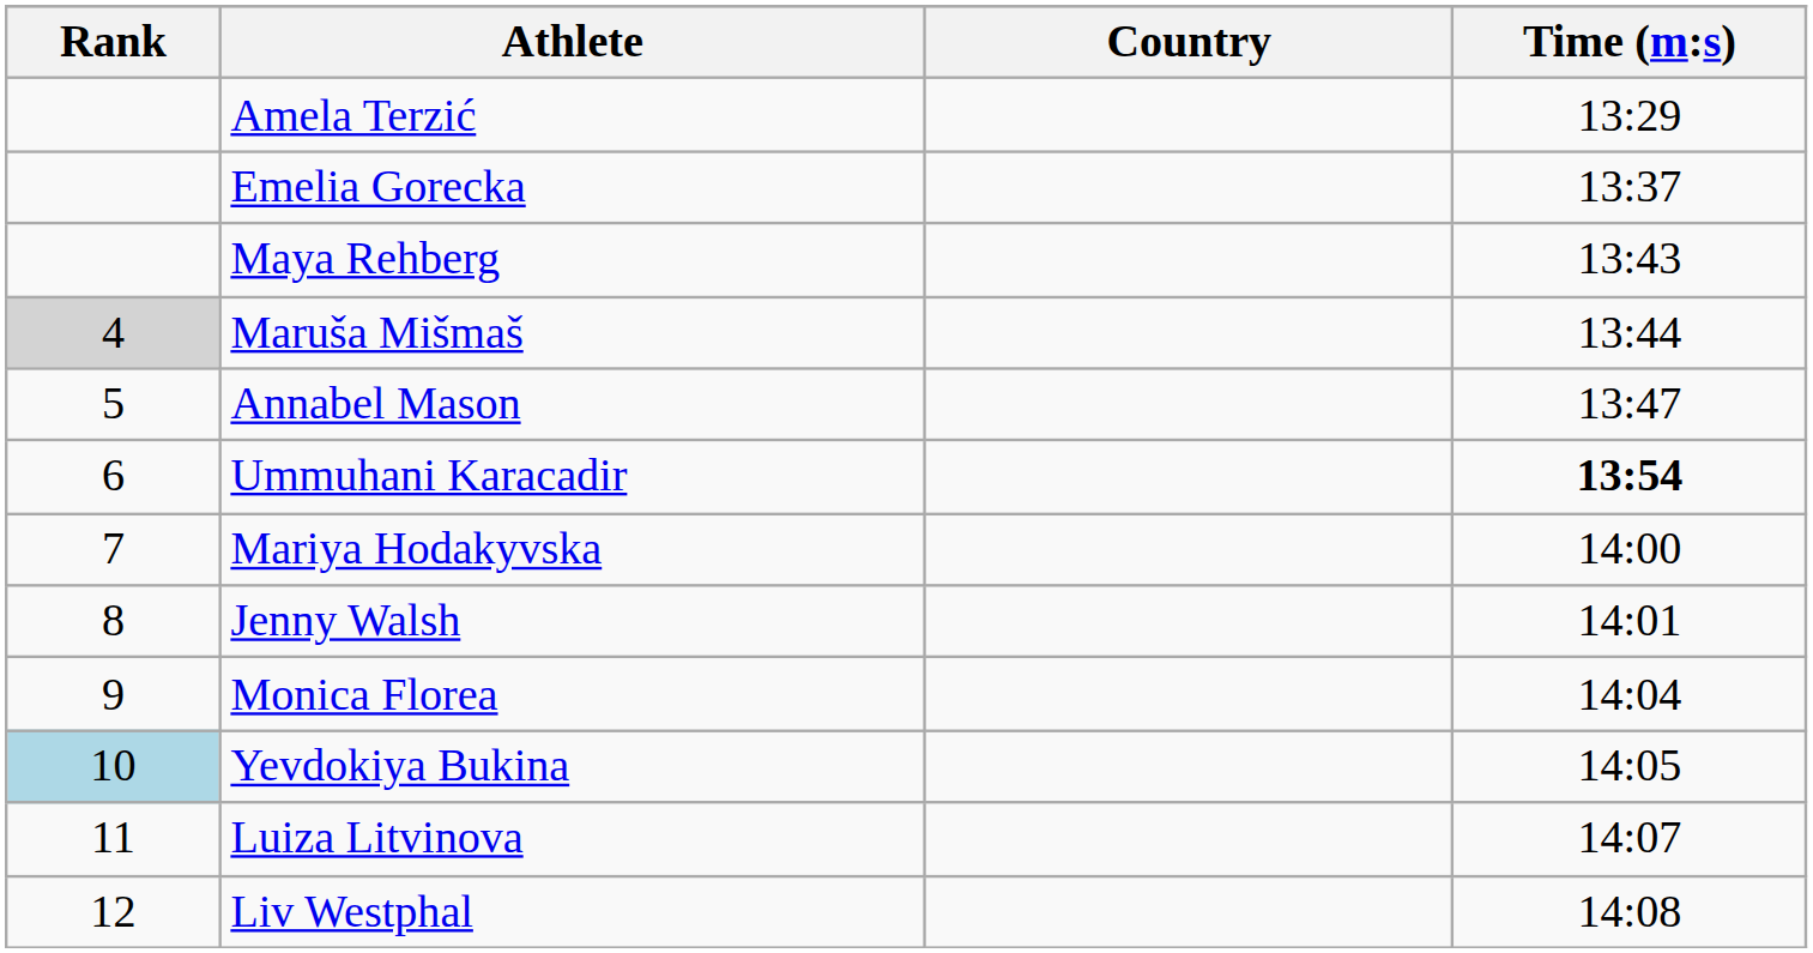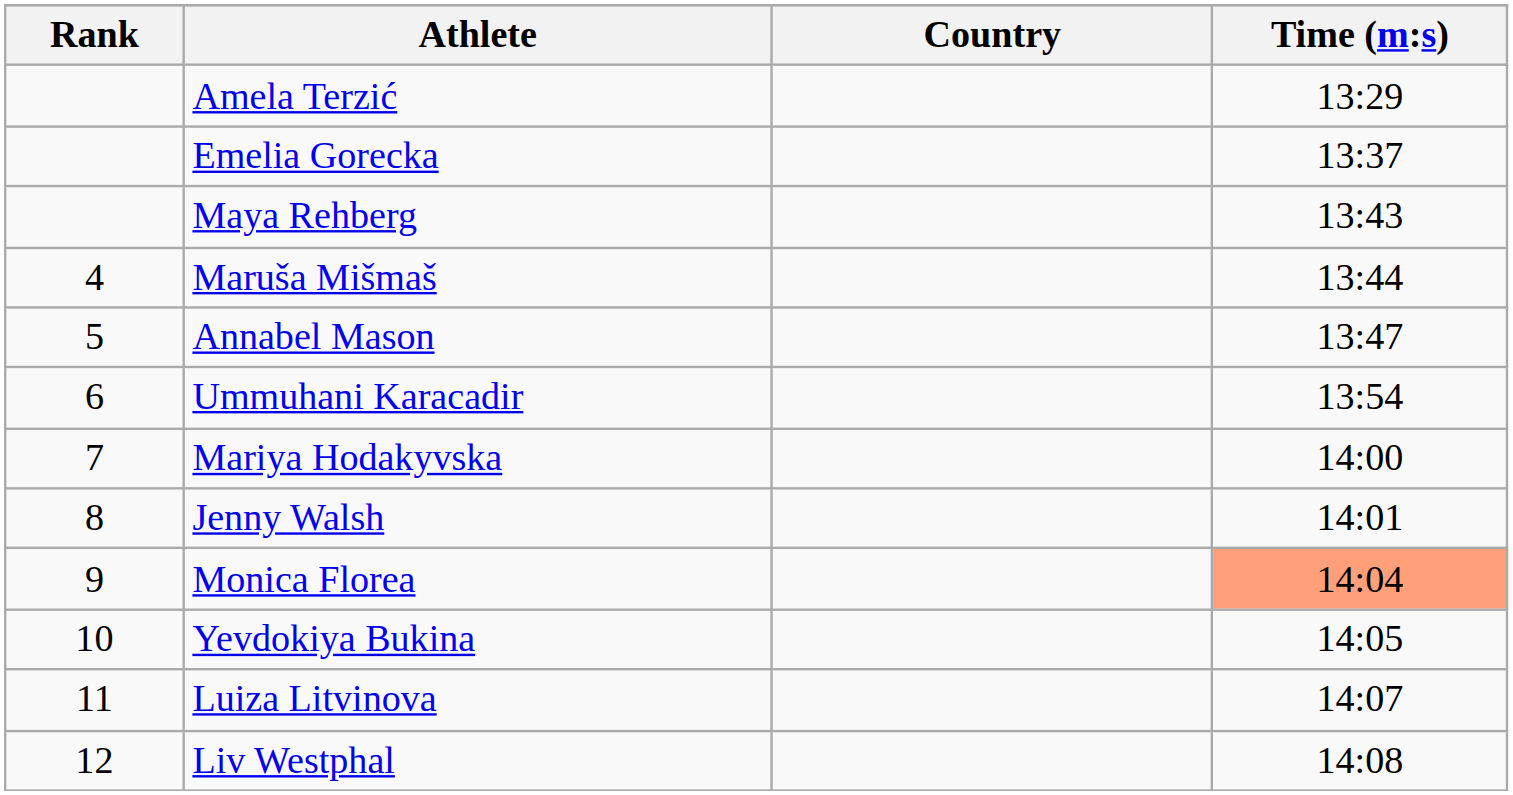Maruša Mišmaš | Rank: lightgrey background -> no background
Ummuhani Karacadir | Time (m:s): bold -> normal
Monica Florea | Time (m:s): no background -> lightsalmon background
Yevdokiya Bukina | Rank: lightblue background -> no background
